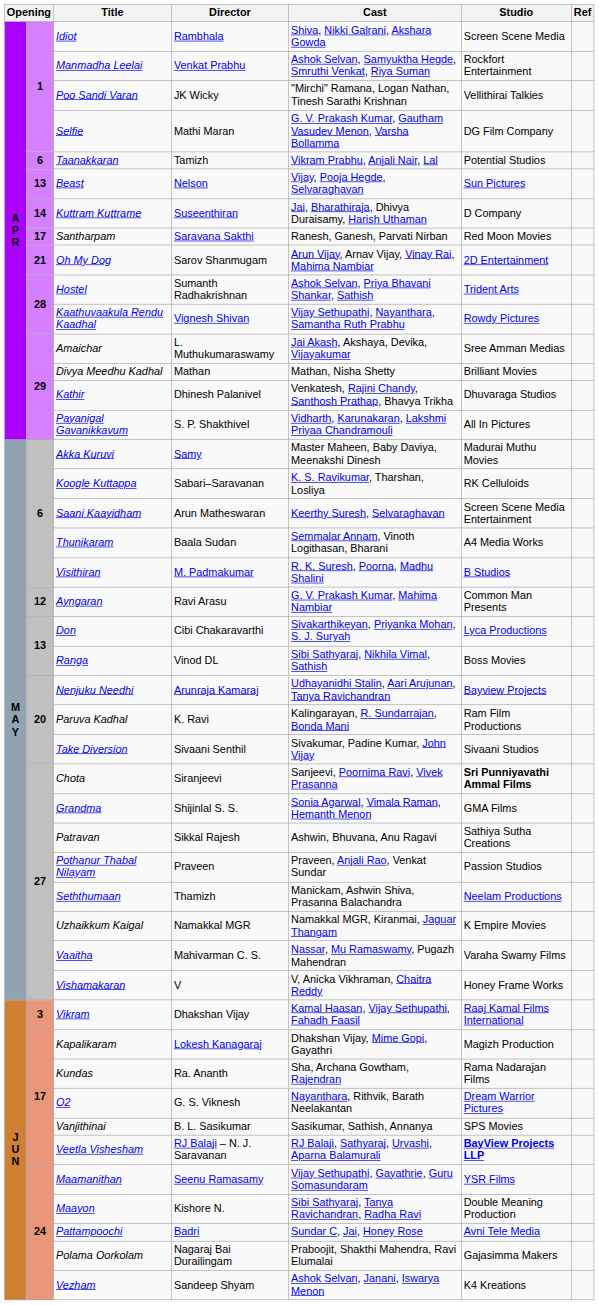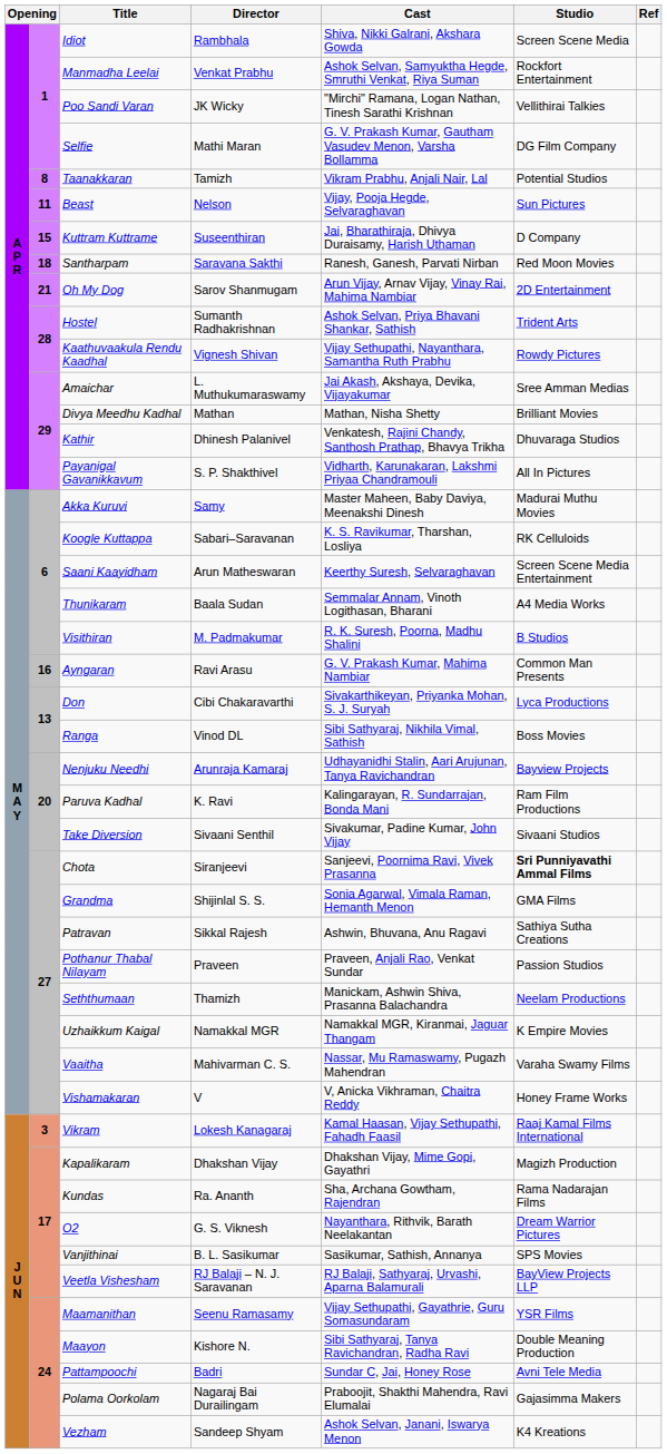Taanakkaran | column 2: 6 -> 8
Beast | column 2: 13 -> 11
Kuttram Kuttrame | column 2: 14 -> 15
Santharpam | column 2: 17 -> 18
Ayngaran | column 2: 12 -> 16
Vikram | Director: Dhakshan Vijay -> Lokesh Kanagaraj
Kapalikaram | Director: Lokesh Kanagaraj -> Dhakshan Vijay
Veetla Vishesham | Studio: bold -> normal
